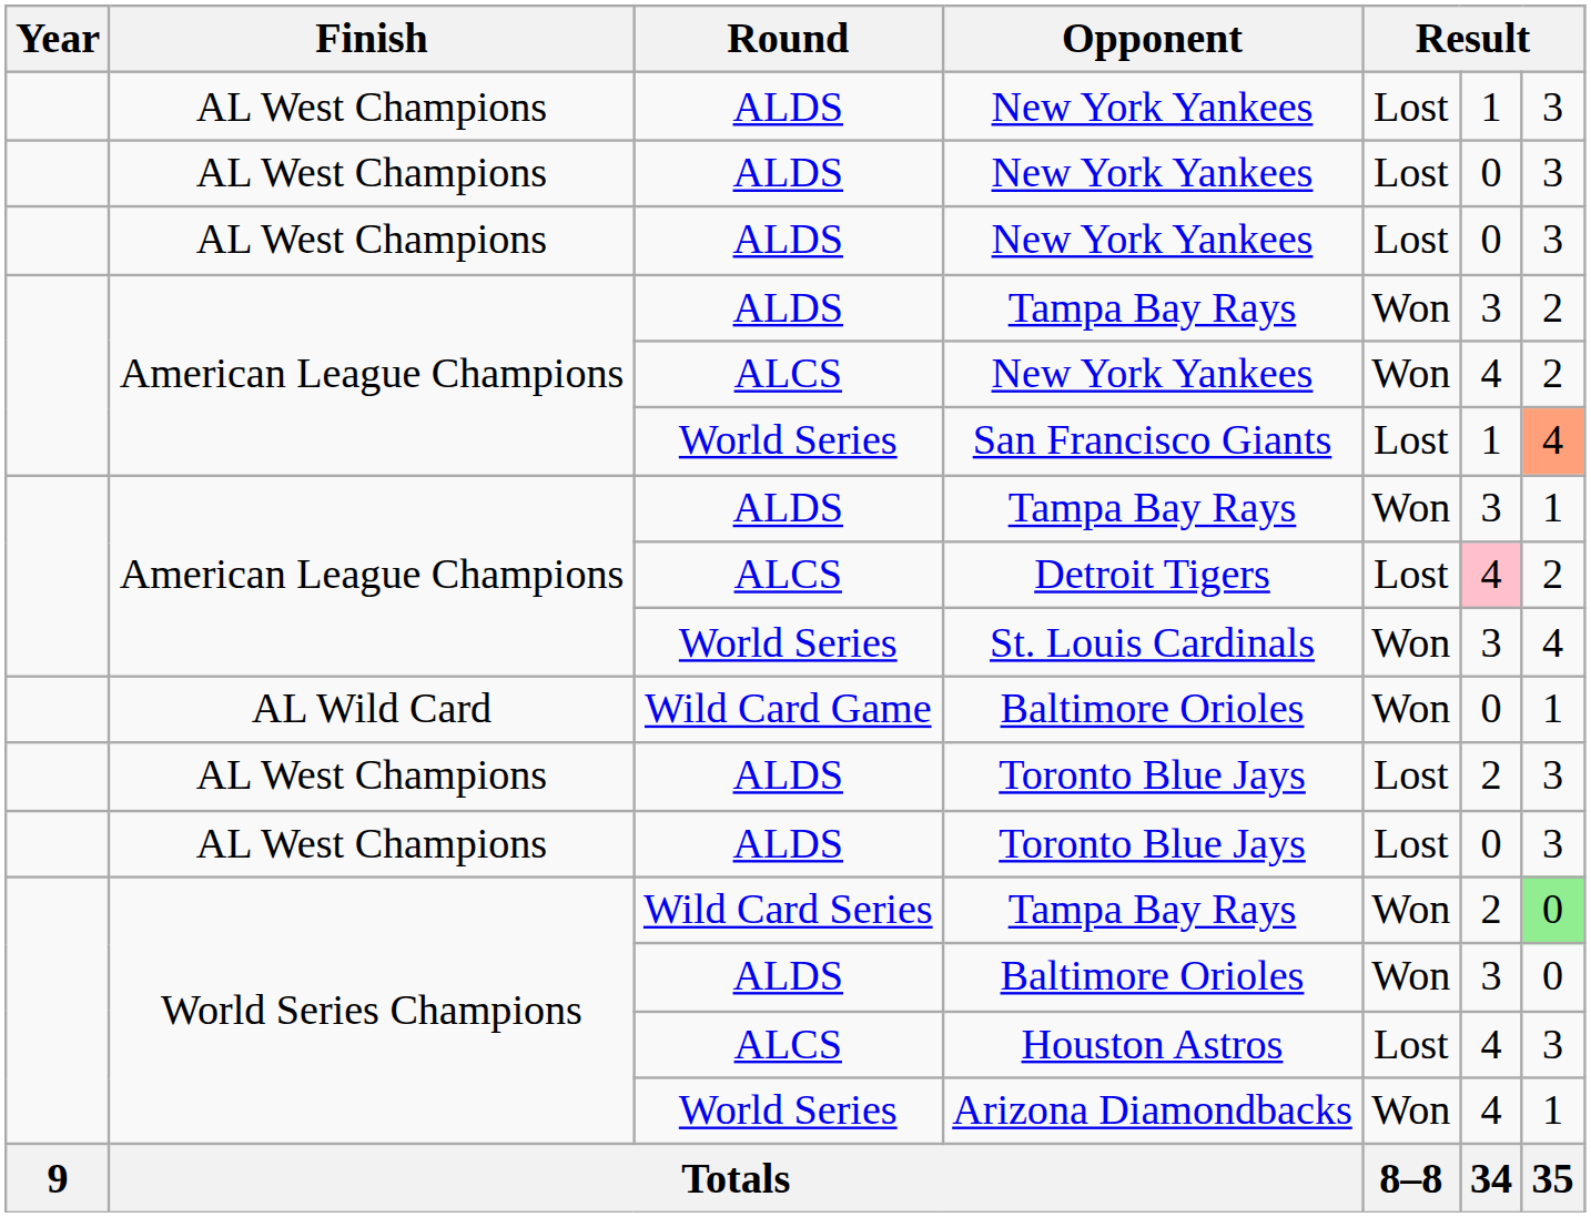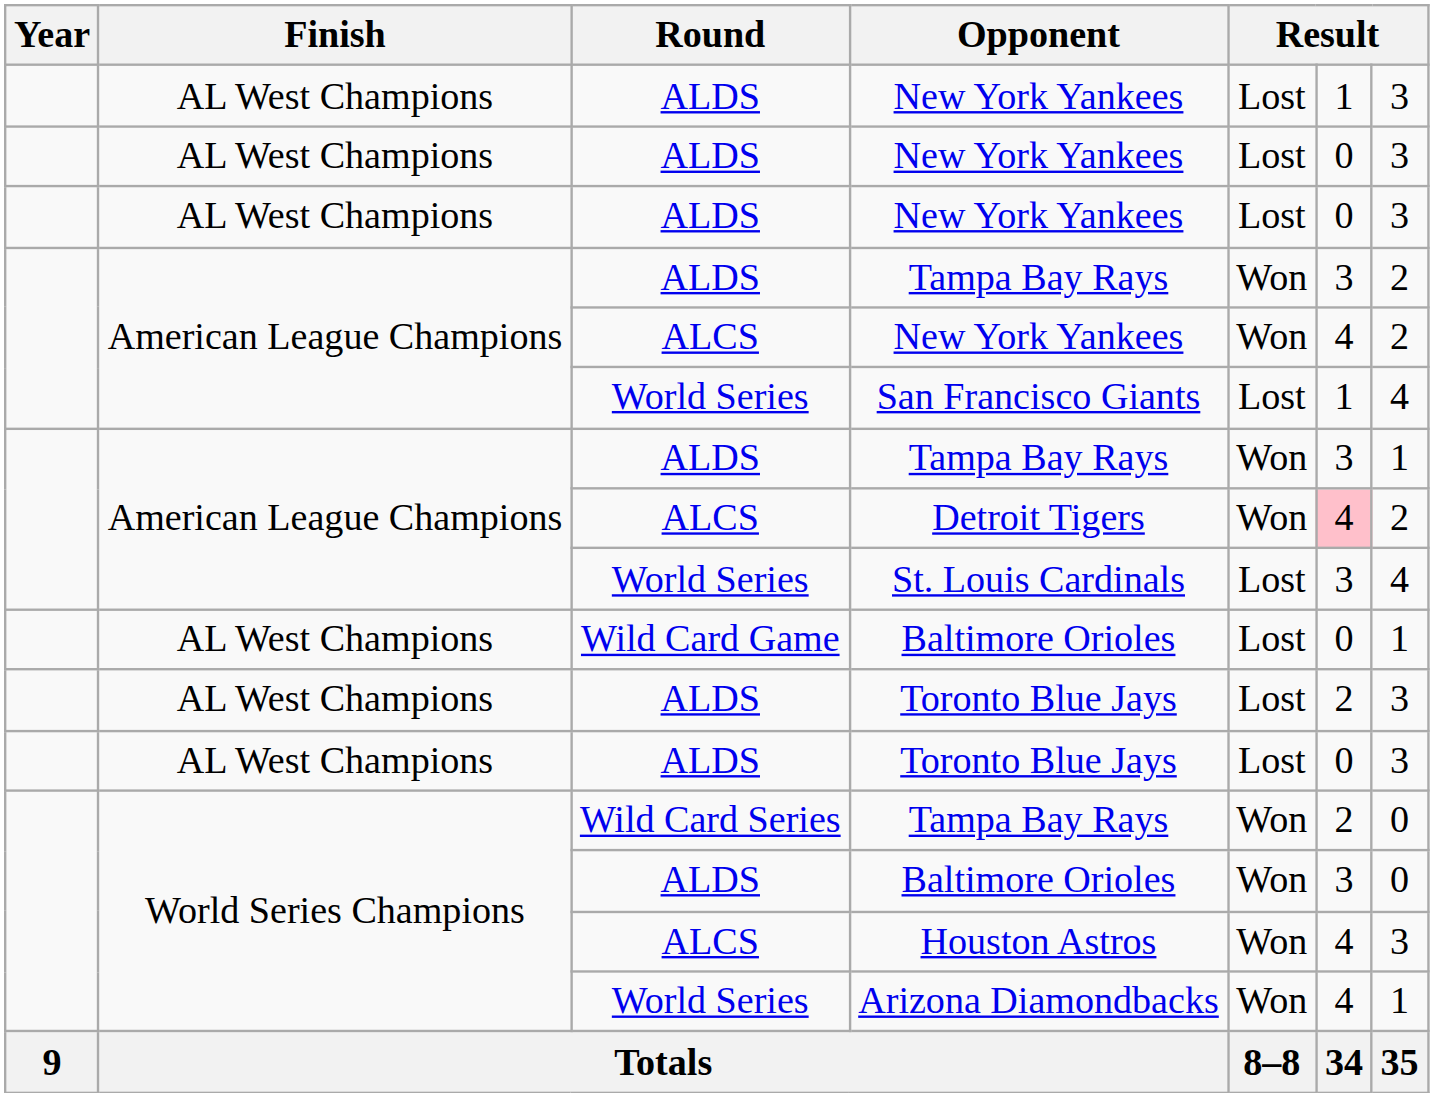San Francisco Giants | column 7: lightsalmon background -> no background
Detroit Tigers | column 5: Lost -> Won
St. Louis Cardinals | column 5: Won -> Lost
Wild Card Game / Baltimore Orioles | Finish: AL Wild Card -> AL West Champions
Wild Card Game / Baltimore Orioles | column 5: Won -> Lost
Wild Card Series / Tampa Bay Rays | column 7: lightgreen background -> no background
Houston Astros | column 5: Lost -> Won
